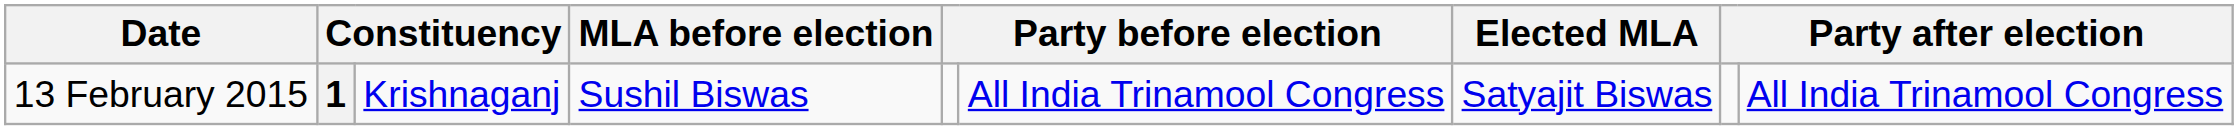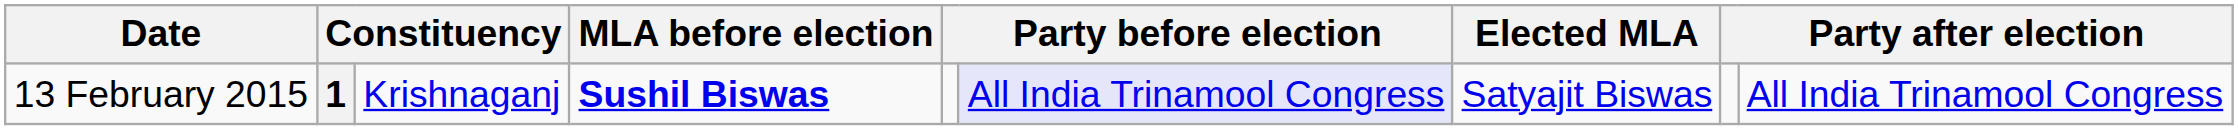1 | MLA before election: normal -> bold
1 | column 6: no background -> lavender background
